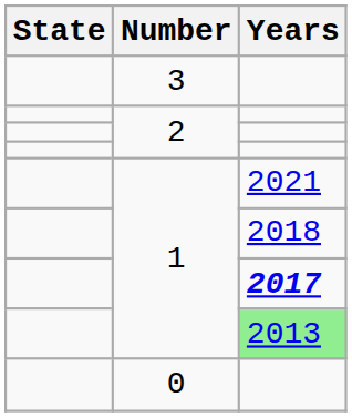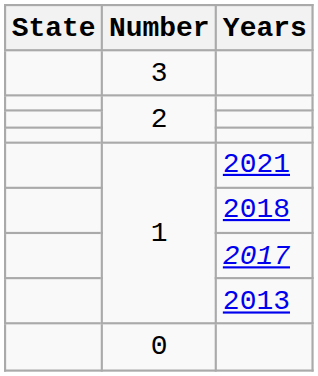2017 | Years: bold -> normal
2013 | Years: lightgreen background -> no background
